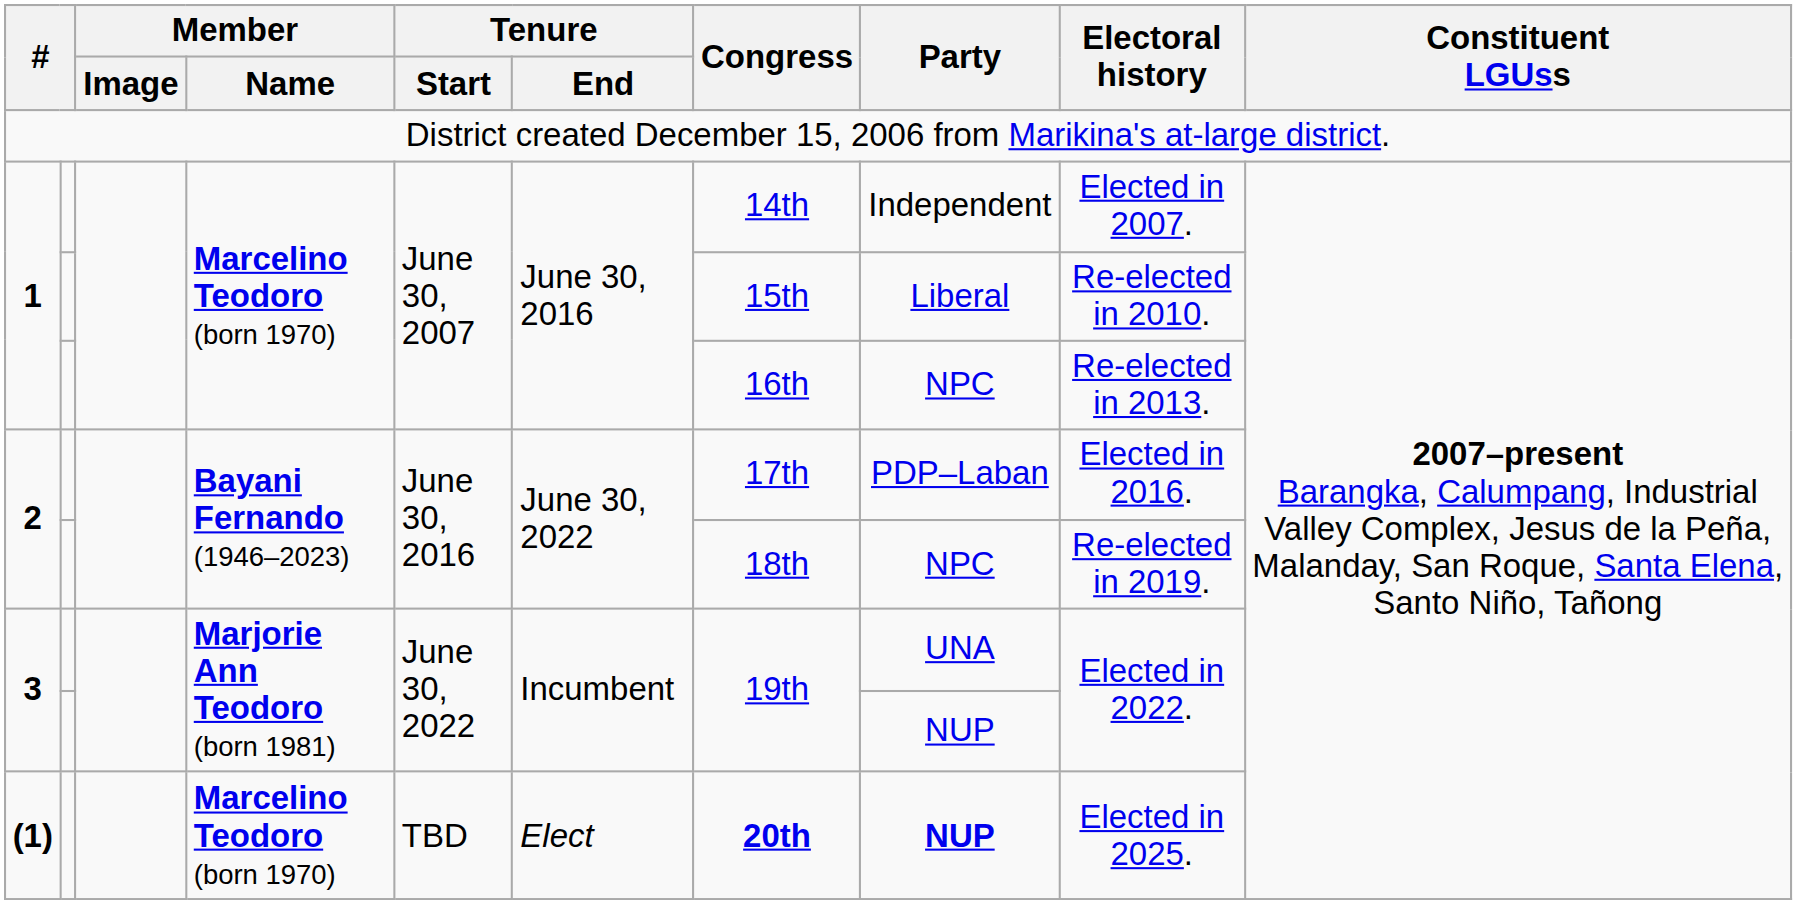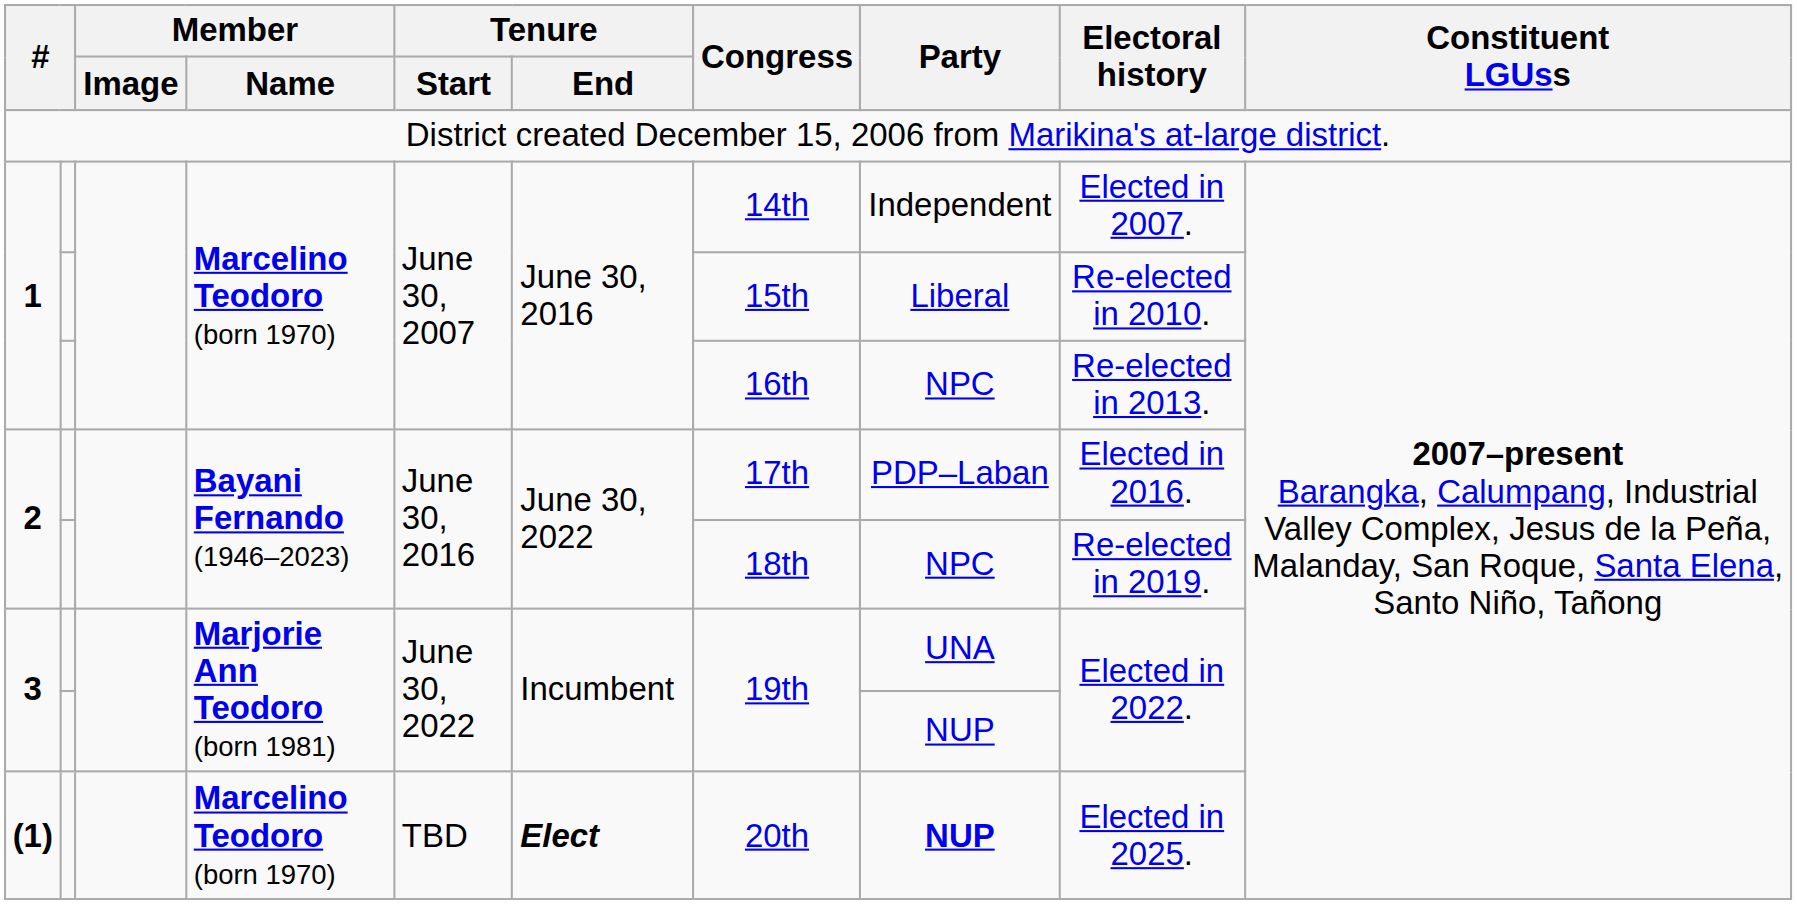(1) | Tenure / End: normal -> bold
(1) | Congress: bold -> normal
